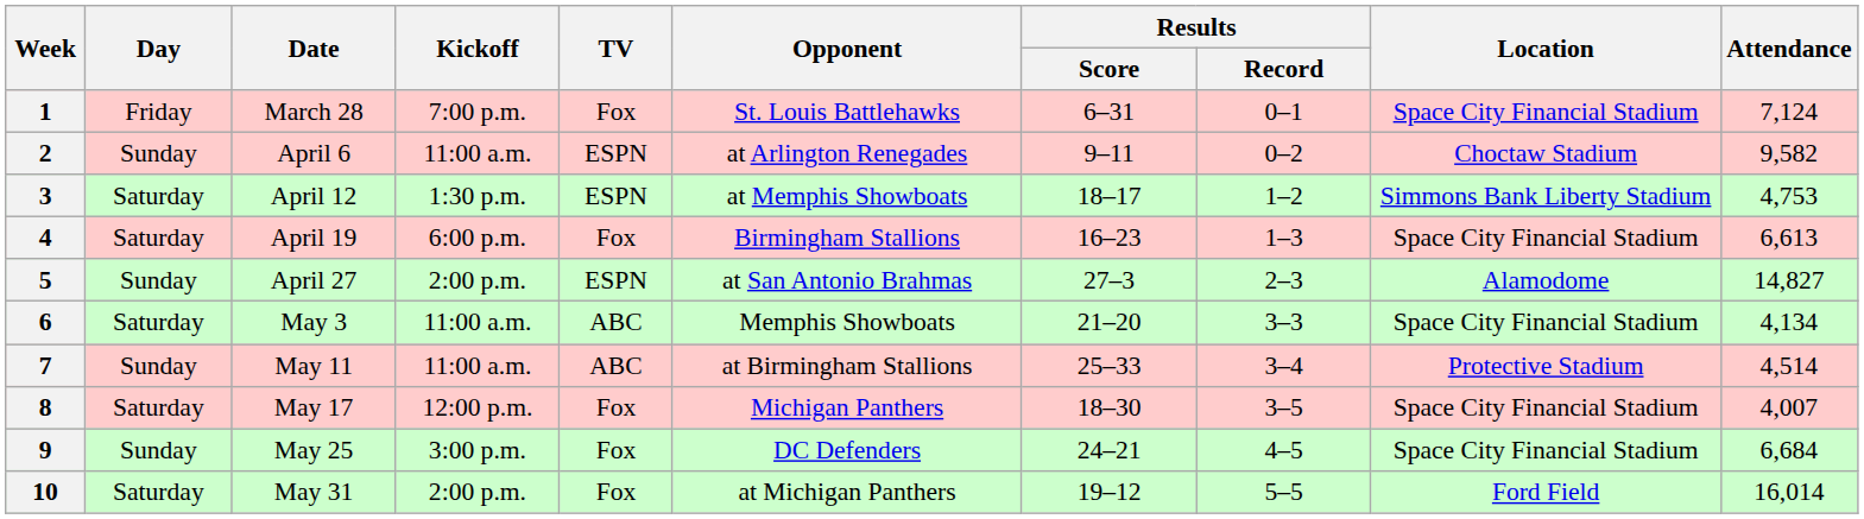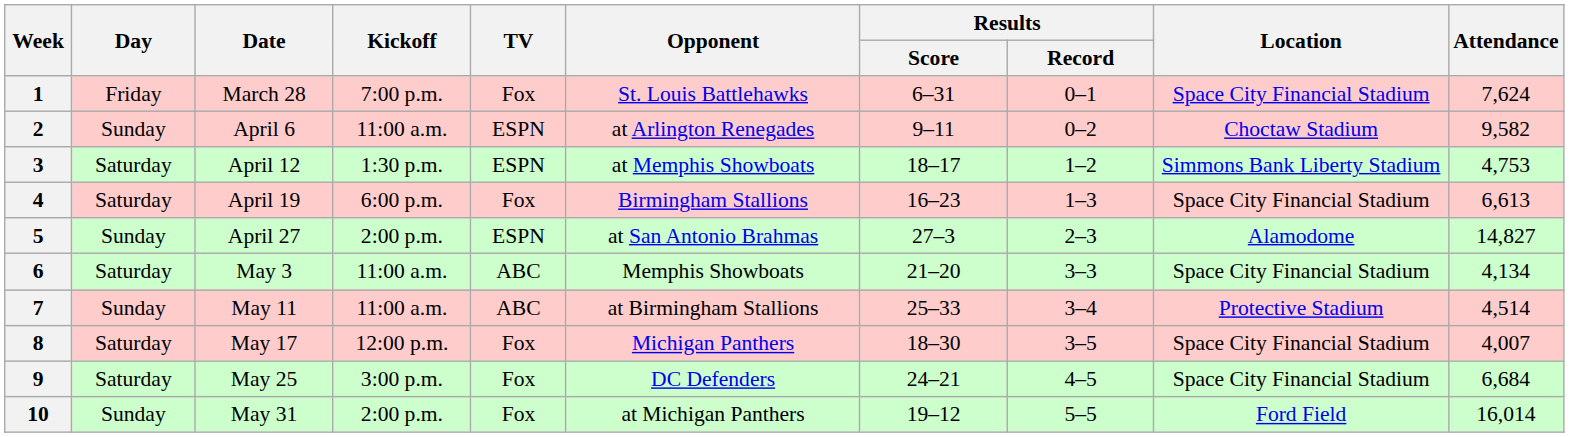1 | Attendance: 7,124 -> 7,624
9 | Day: Sunday -> Saturday
10 | Day: Saturday -> Sunday
